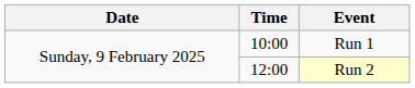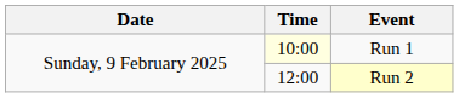Run 1 | Time: no background -> lightyellow background
